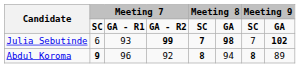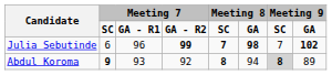Julia Sebutinde | column 3: 93 -> 96
Abdul Koroma | column 3: 96 -> 93
Abdul Koroma | column 7: no background -> lightgrey background
